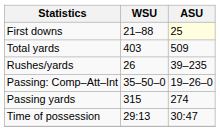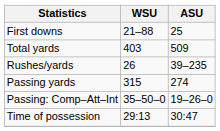First downs | ASU: lightyellow background -> no background
rows swapped: Passing yards <-> Passing: Comp–Att–Int
